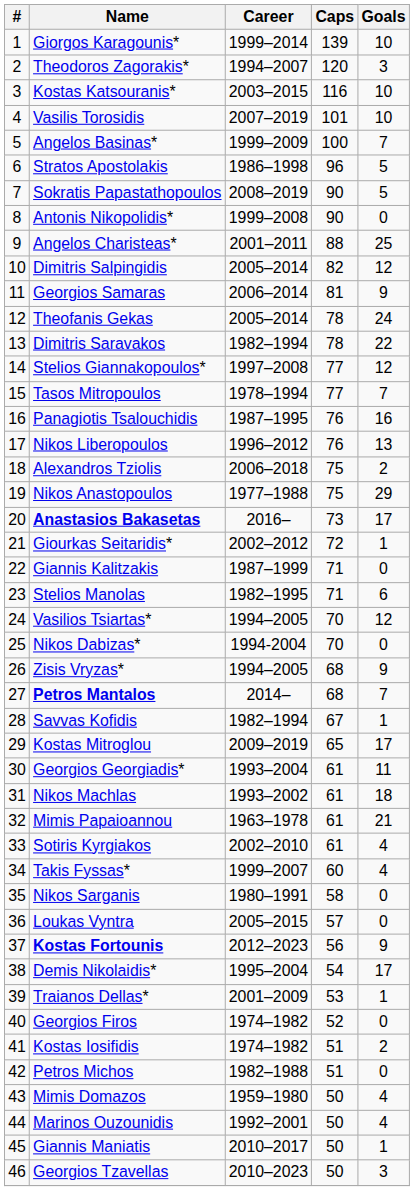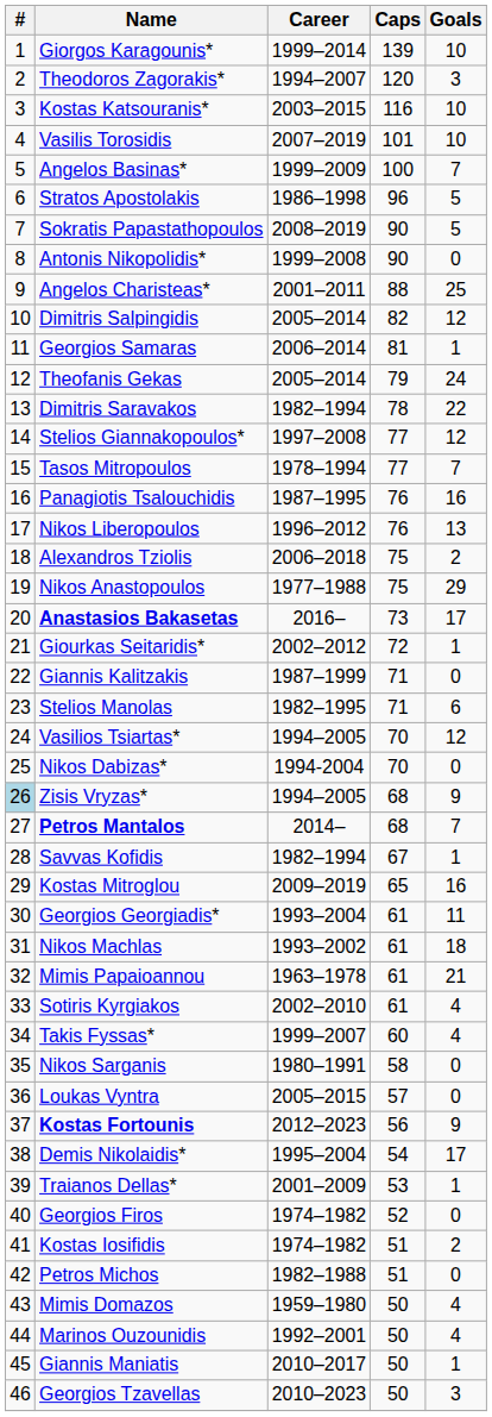Georgios Samaras | Goals: 9 -> 1
Theofanis Gekas | Caps: 78 -> 79
Zisis Vryzas* | #: no background -> lightblue background
Kostas Mitroglou | Goals: 17 -> 16
